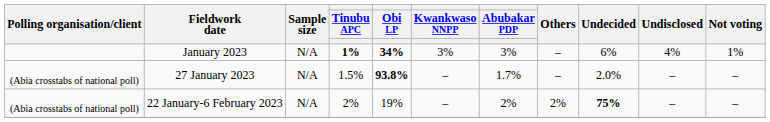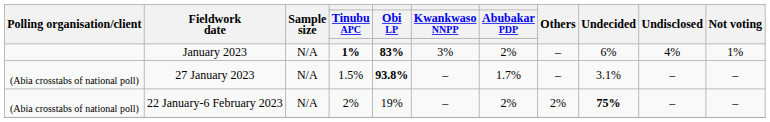January 2023 | Obi LP: 34% -> 83%
January 2023 | Abubakar PDP: 3% -> 2%
27 January 2023 | Undecided: 2.0% -> 3.1%
